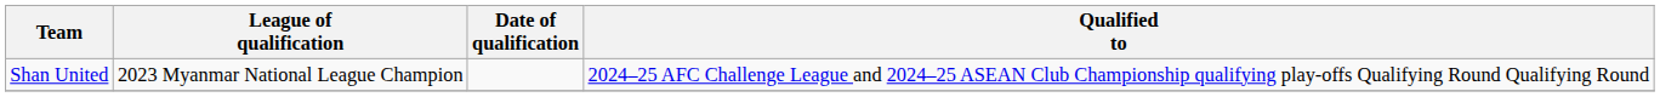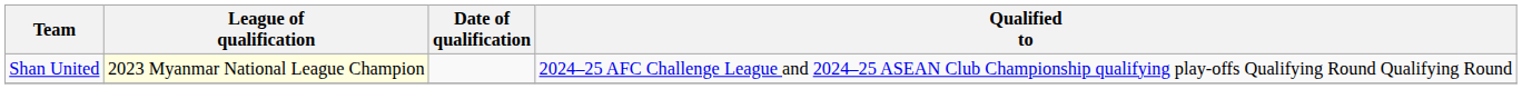Shan United | League of qualification: no background -> lightyellow background
